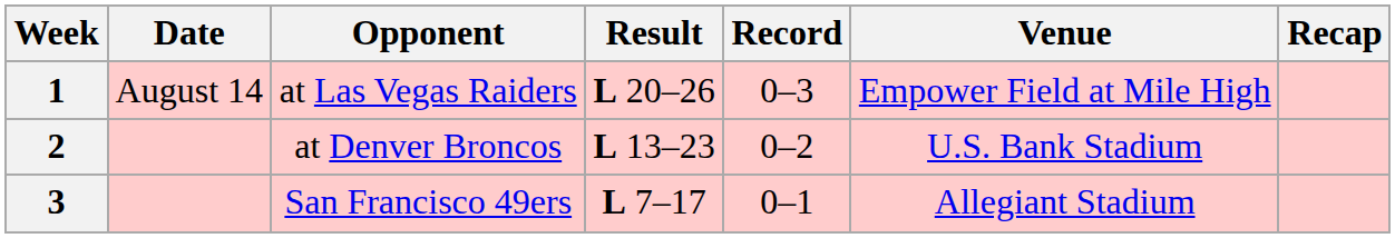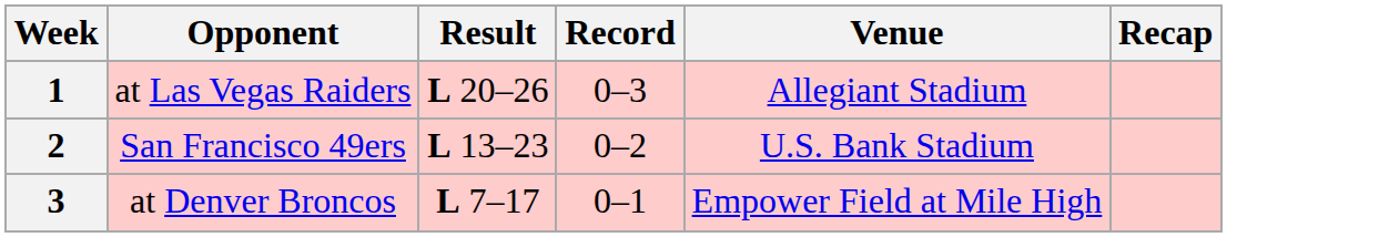- column: Date | August 14
1 | Venue: Empower Field at Mile High -> Allegiant Stadium
2 | Opponent: at Denver Broncos -> San Francisco 49ers
3 | Opponent: San Francisco 49ers -> at Denver Broncos
3 | Venue: Allegiant Stadium -> Empower Field at Mile High
